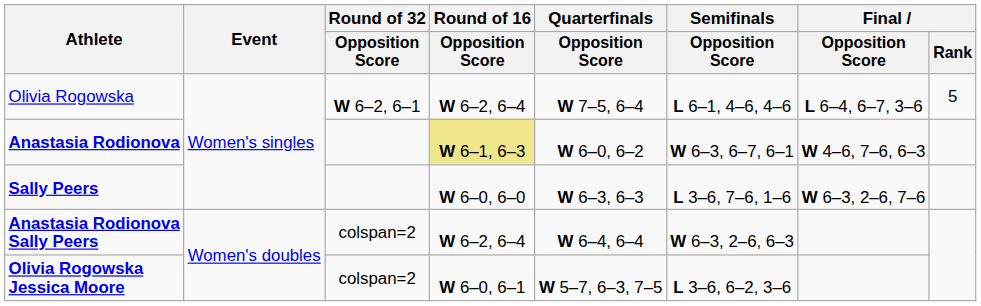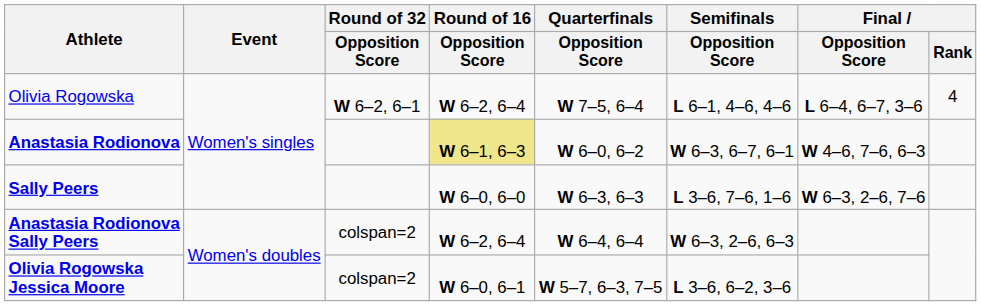Olivia Rogowska | Final / Rank: 5 -> 4
